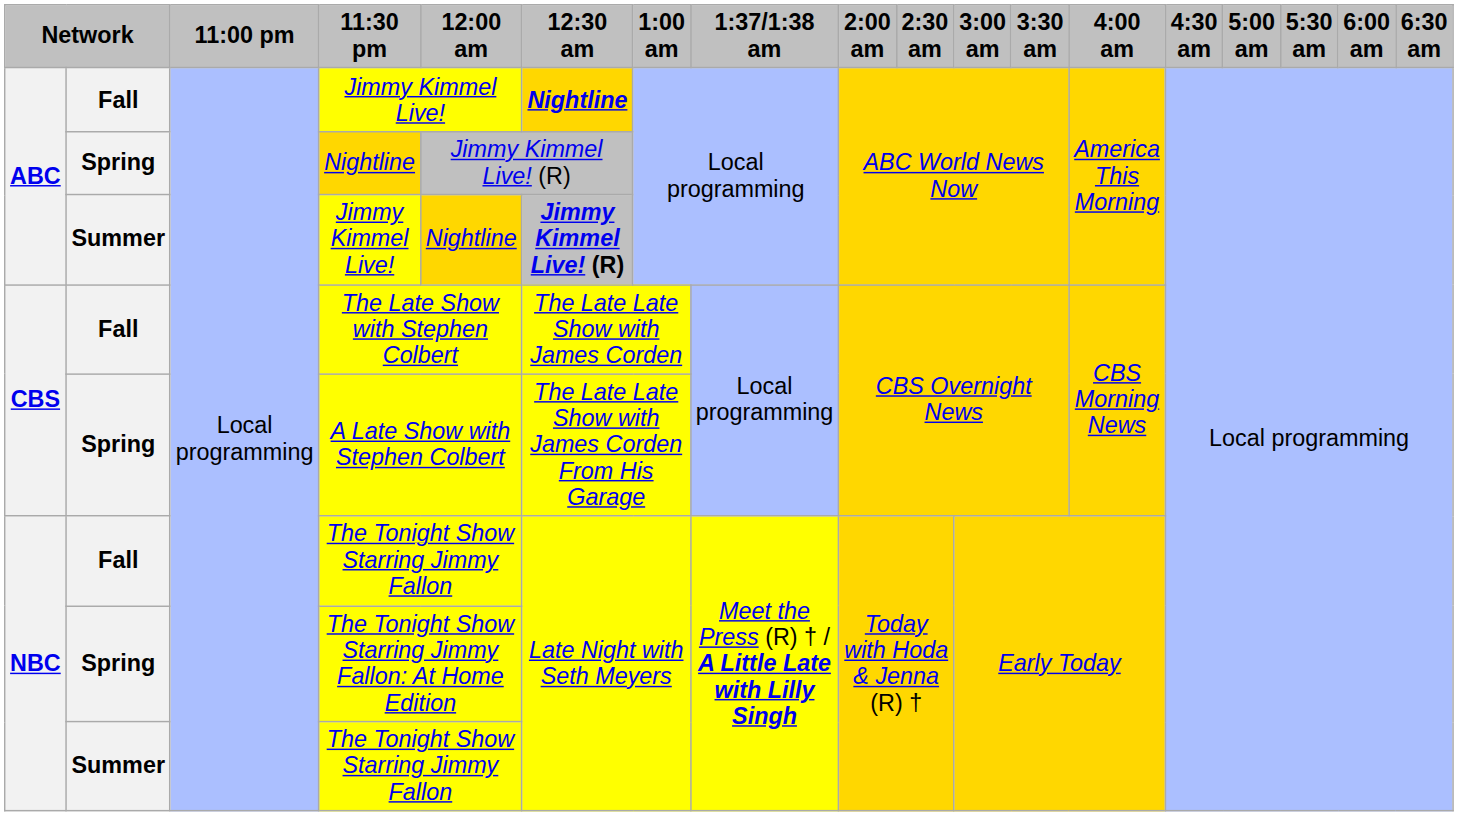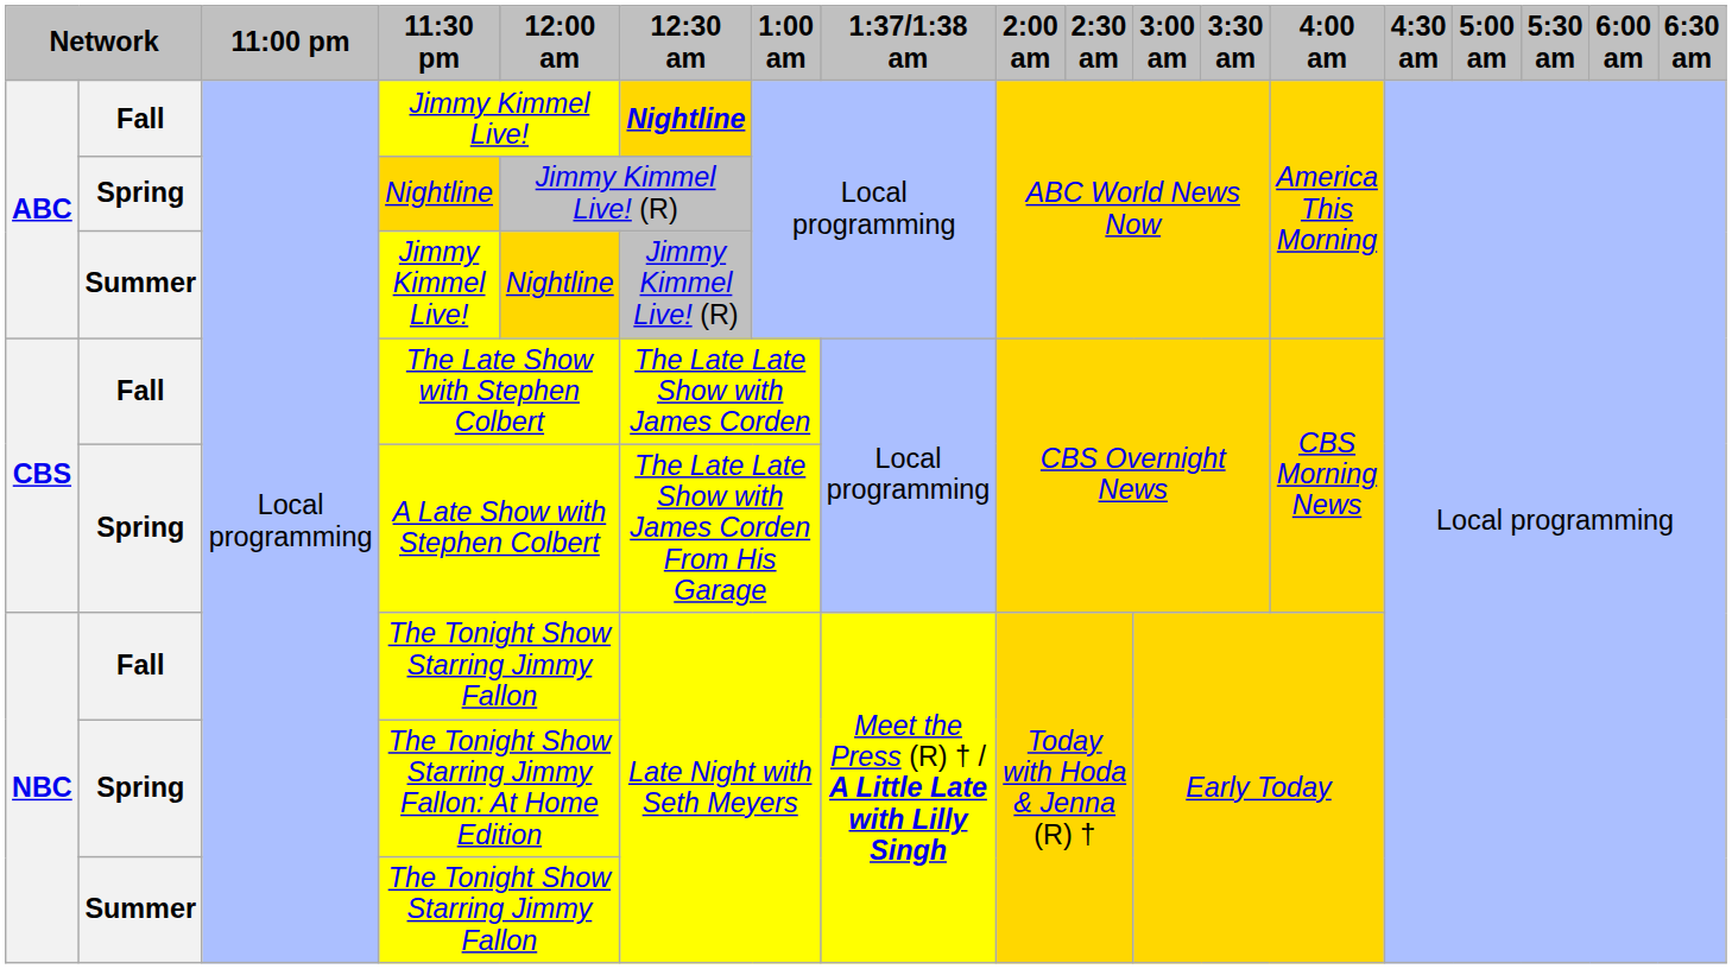Summer / Jimmy Kimmel Live! | 12:30 am: bold -> normal
